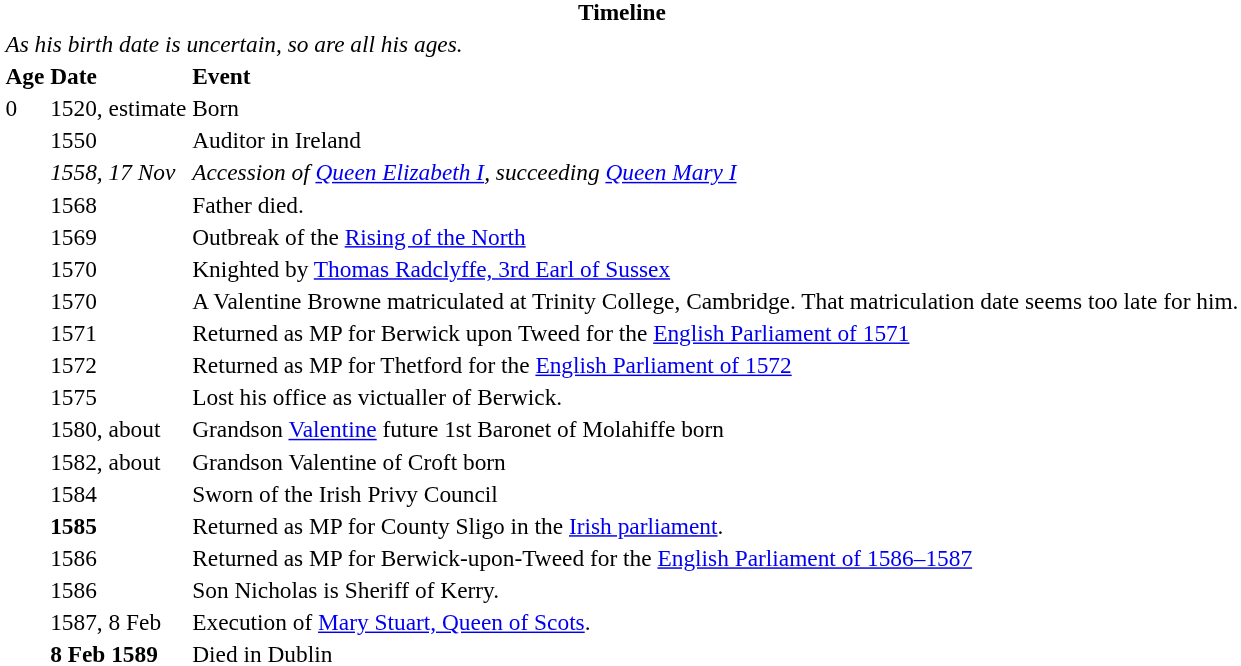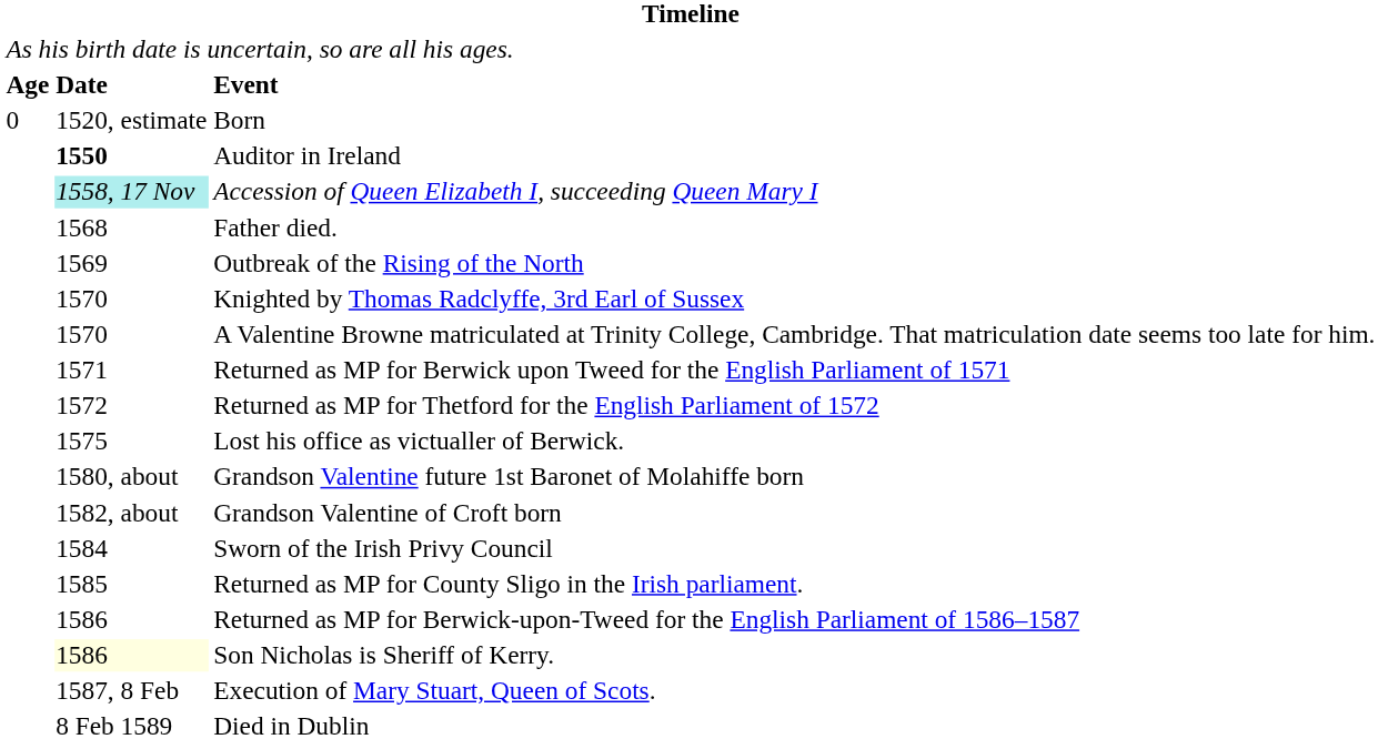Auditor in Ireland | column 2: normal -> bold
Accession of Queen Elizabeth I, succeeding Queen Mary I | column 2: no background -> paleturquoise background
Returned as MP for County Sligo in the Irish parliament. | column 2: bold -> normal
Son Nicholas is Sheriff of Kerry. | column 2: no background -> lightyellow background
Died in Dublin | column 2: bold -> normal
